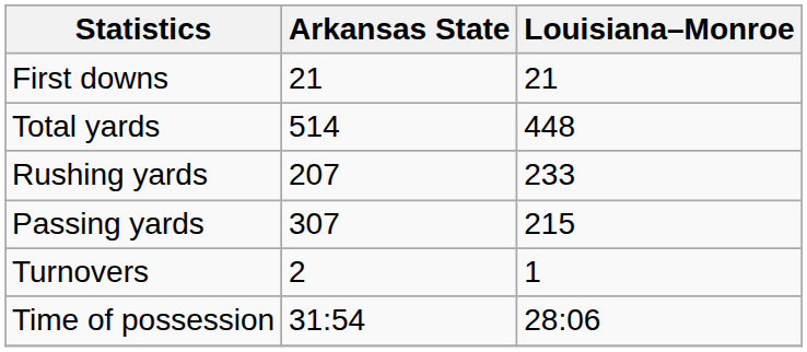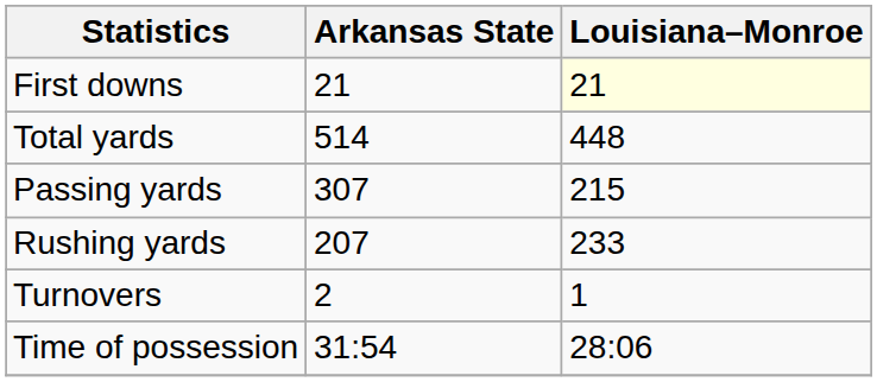First downs | Louisiana–Monroe: no background -> lightyellow background
rows swapped: Rushing yards <-> Passing yards
